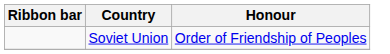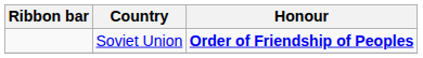Soviet Union | Honour: normal -> bold
